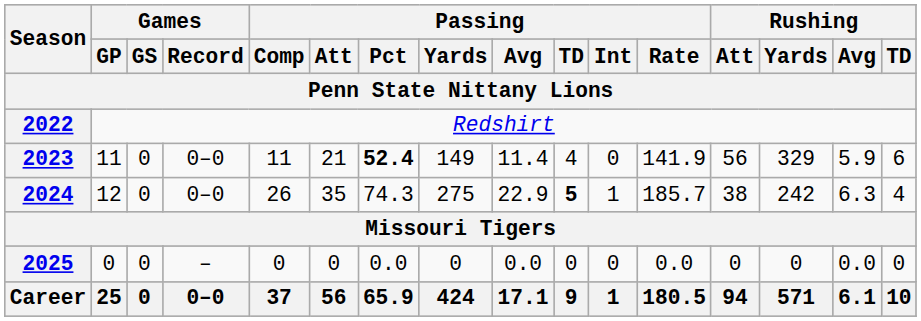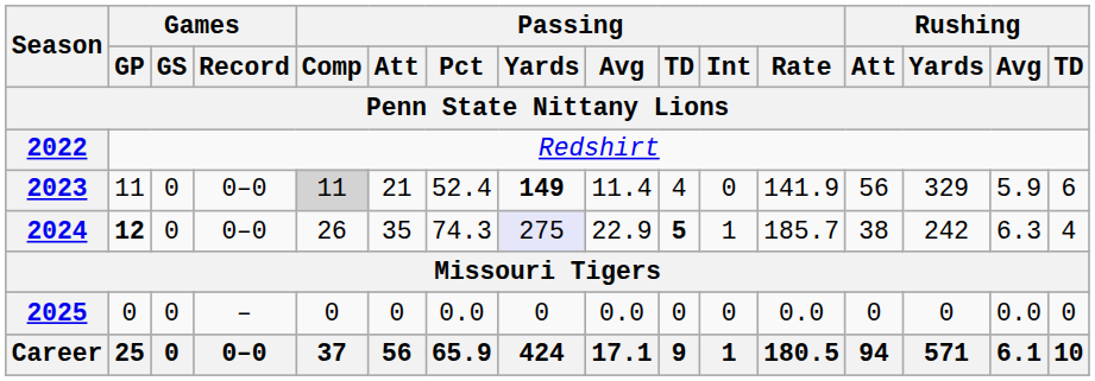2023 | Passing / Comp / Penn State Nittany Lions: no background -> lightgrey background
2023 | Passing / Pct / Penn State Nittany Lions: bold -> normal
2023 | Passing / Yards / Penn State Nittany Lions: normal -> bold
2024 | Games / GP / Penn State Nittany Lions: normal -> bold
2024 | Passing / Yards / Penn State Nittany Lions: no background -> lavender background
